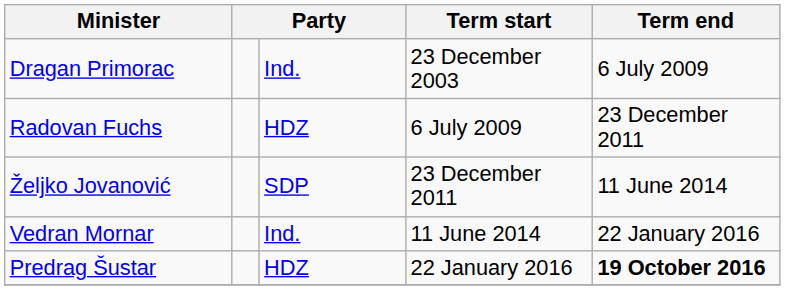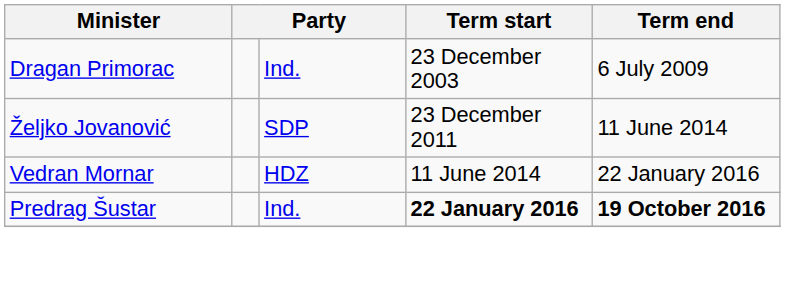- row: Radovan Fuchs | HDZ | 6 July 2009 | 23 December 2011
Vedran Mornar | column 3: Ind. -> HDZ
Predrag Šustar | column 3: HDZ -> Ind.
Predrag Šustar | Term start: normal -> bold
